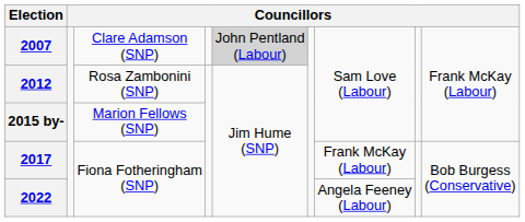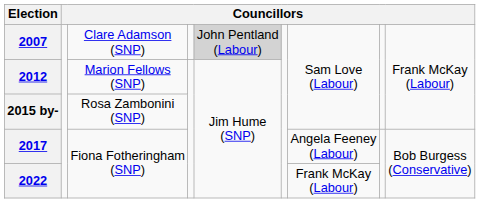2012 | column 3: Rosa Zambonini (SNP) -> Marion Fellows (SNP)
2015 by- | column 3: Marion Fellows (SNP) -> Rosa Zambonini (SNP)
2017 | column 7: Frank McKay (Labour) -> Angela Feeney (Labour)
2022 | column 7: Angela Feeney (Labour) -> Frank McKay (Labour)
